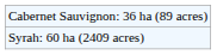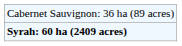row 2 | column 1: normal -> bold
